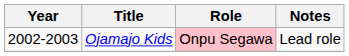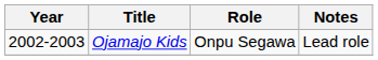Ojamajo Kids | Role: pink background -> no background
